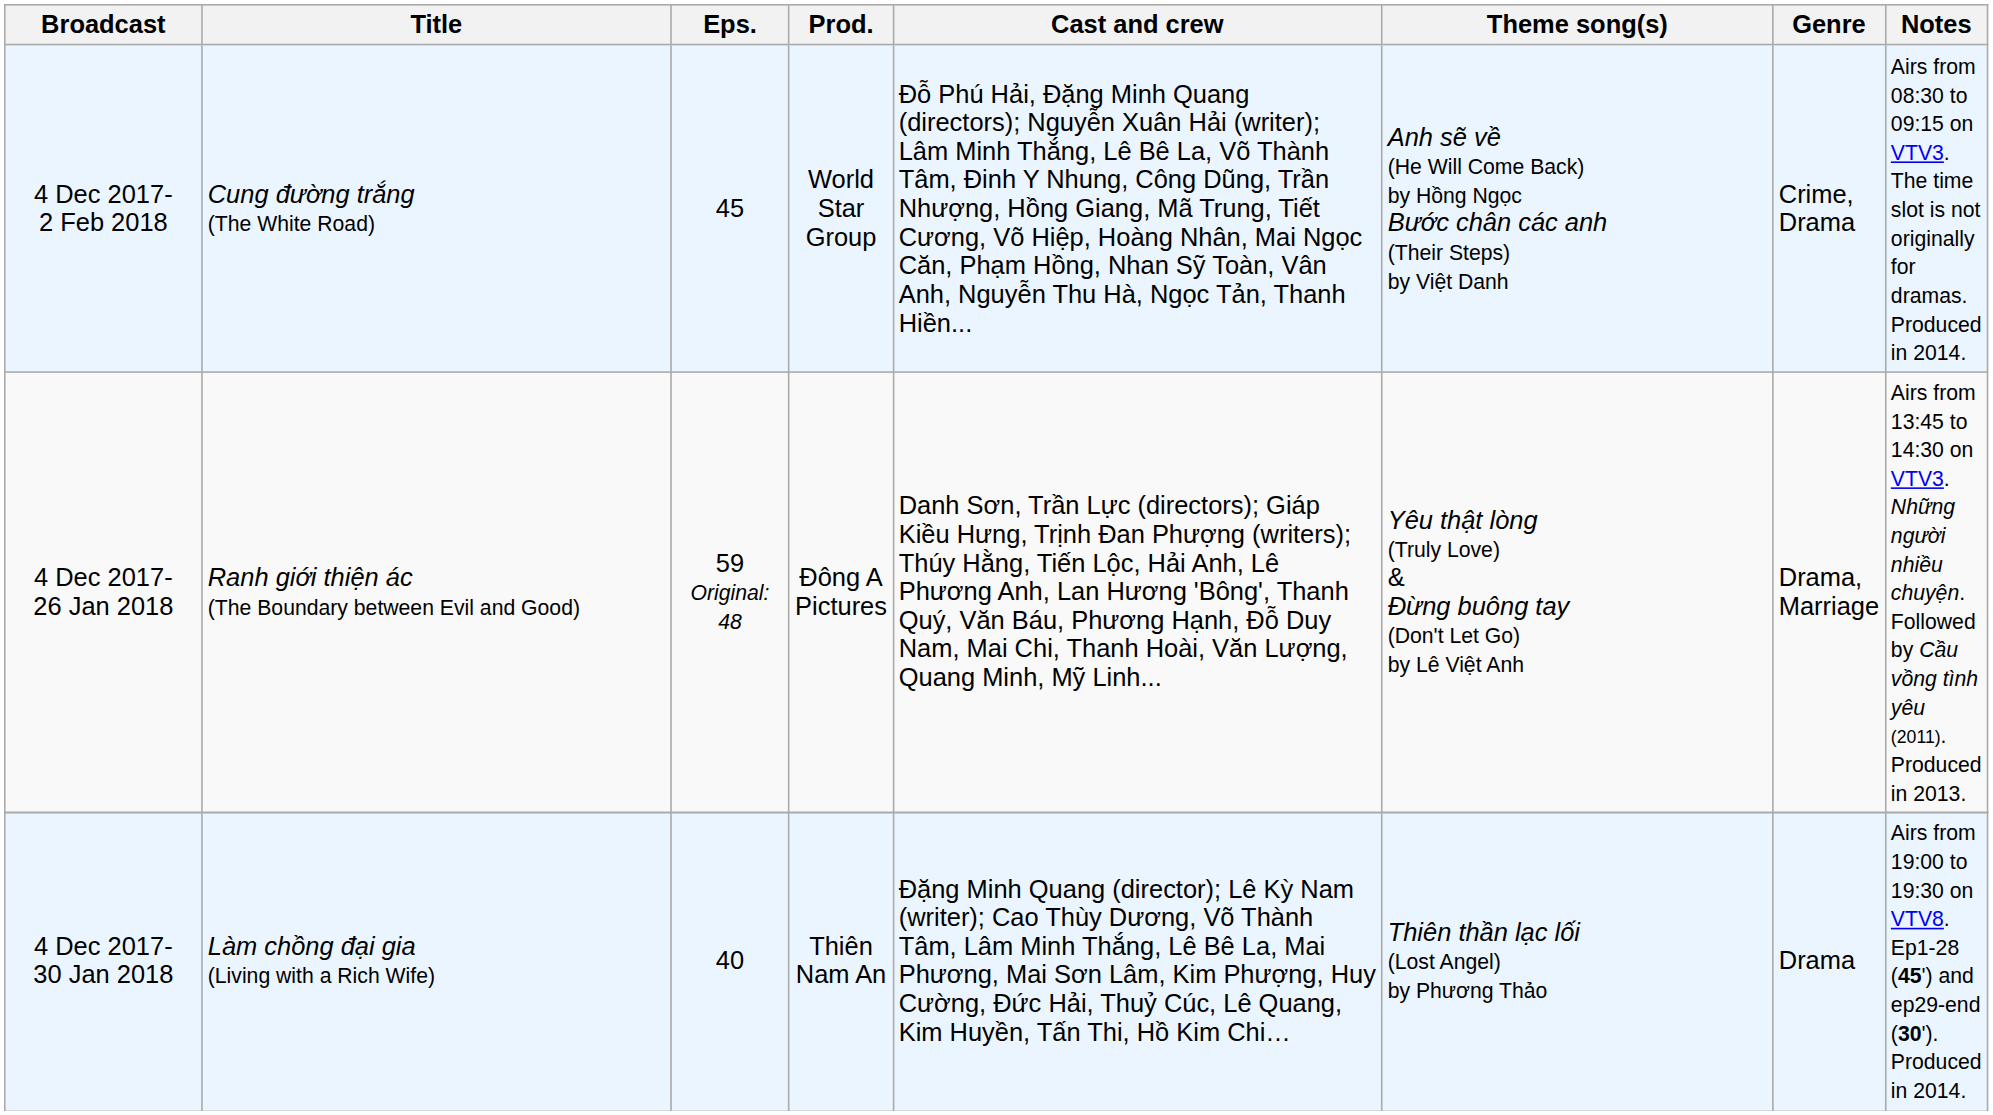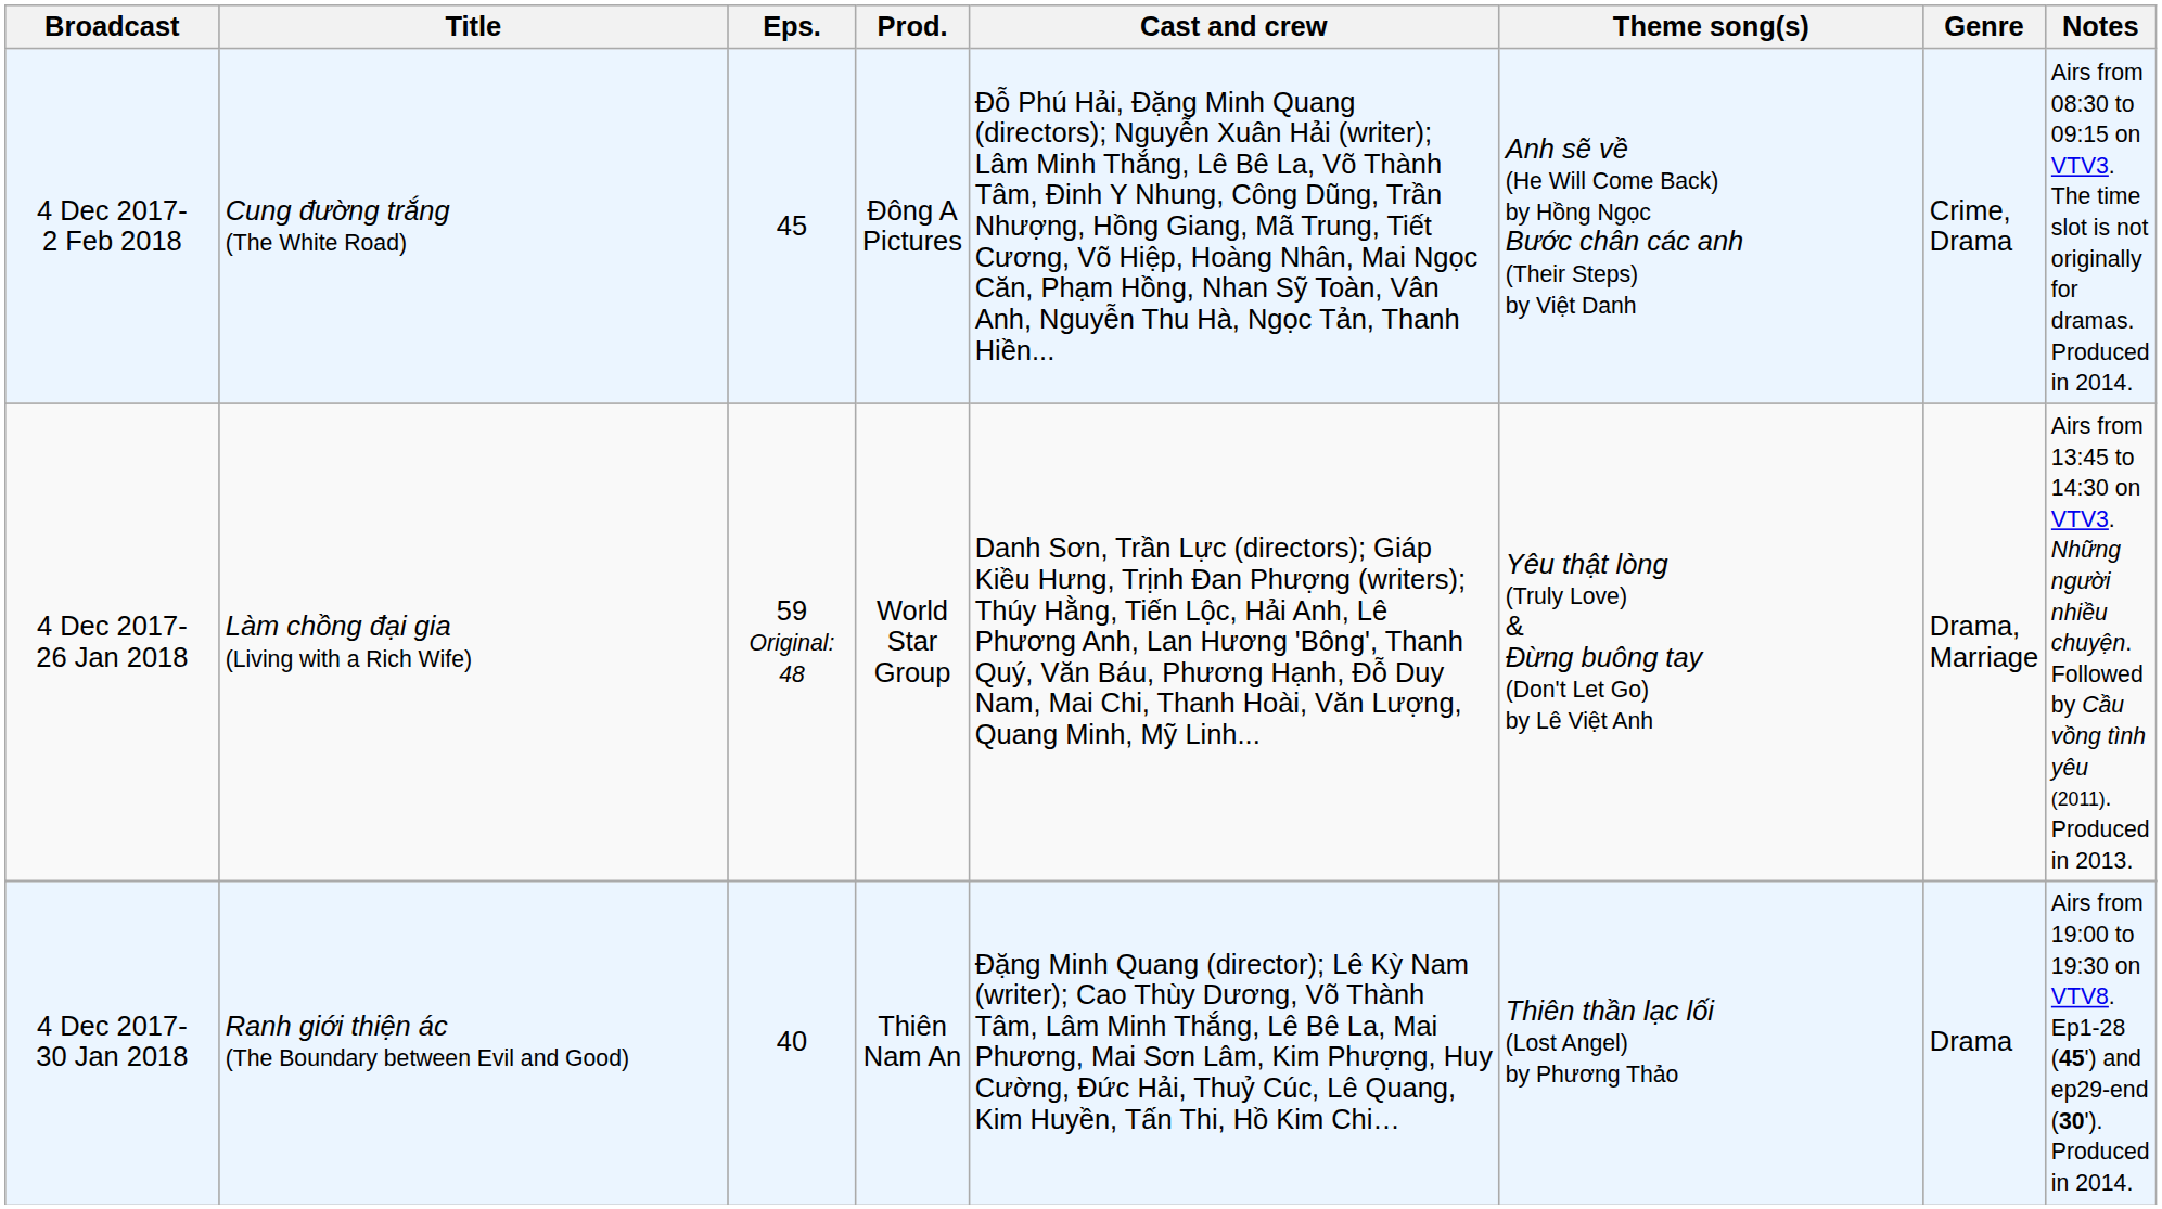4 Dec 2017- 2 Feb 2018 | Prod.: World Star Group -> Đông A Pictures
4 Dec 2017- 26 Jan 2018 | Title: Ranh giới thiện ác (The Boundary between Evil and Good) -> Làm chồng đại gia (Living with a Rich Wife)
4 Dec 2017- 26 Jan 2018 | Prod.: Đông A Pictures -> World Star Group
4 Dec 2017- 30 Jan 2018 | Title: Làm chồng đại gia (Living with a Rich Wife) -> Ranh giới thiện ác (The Boundary between Evil and Good)
